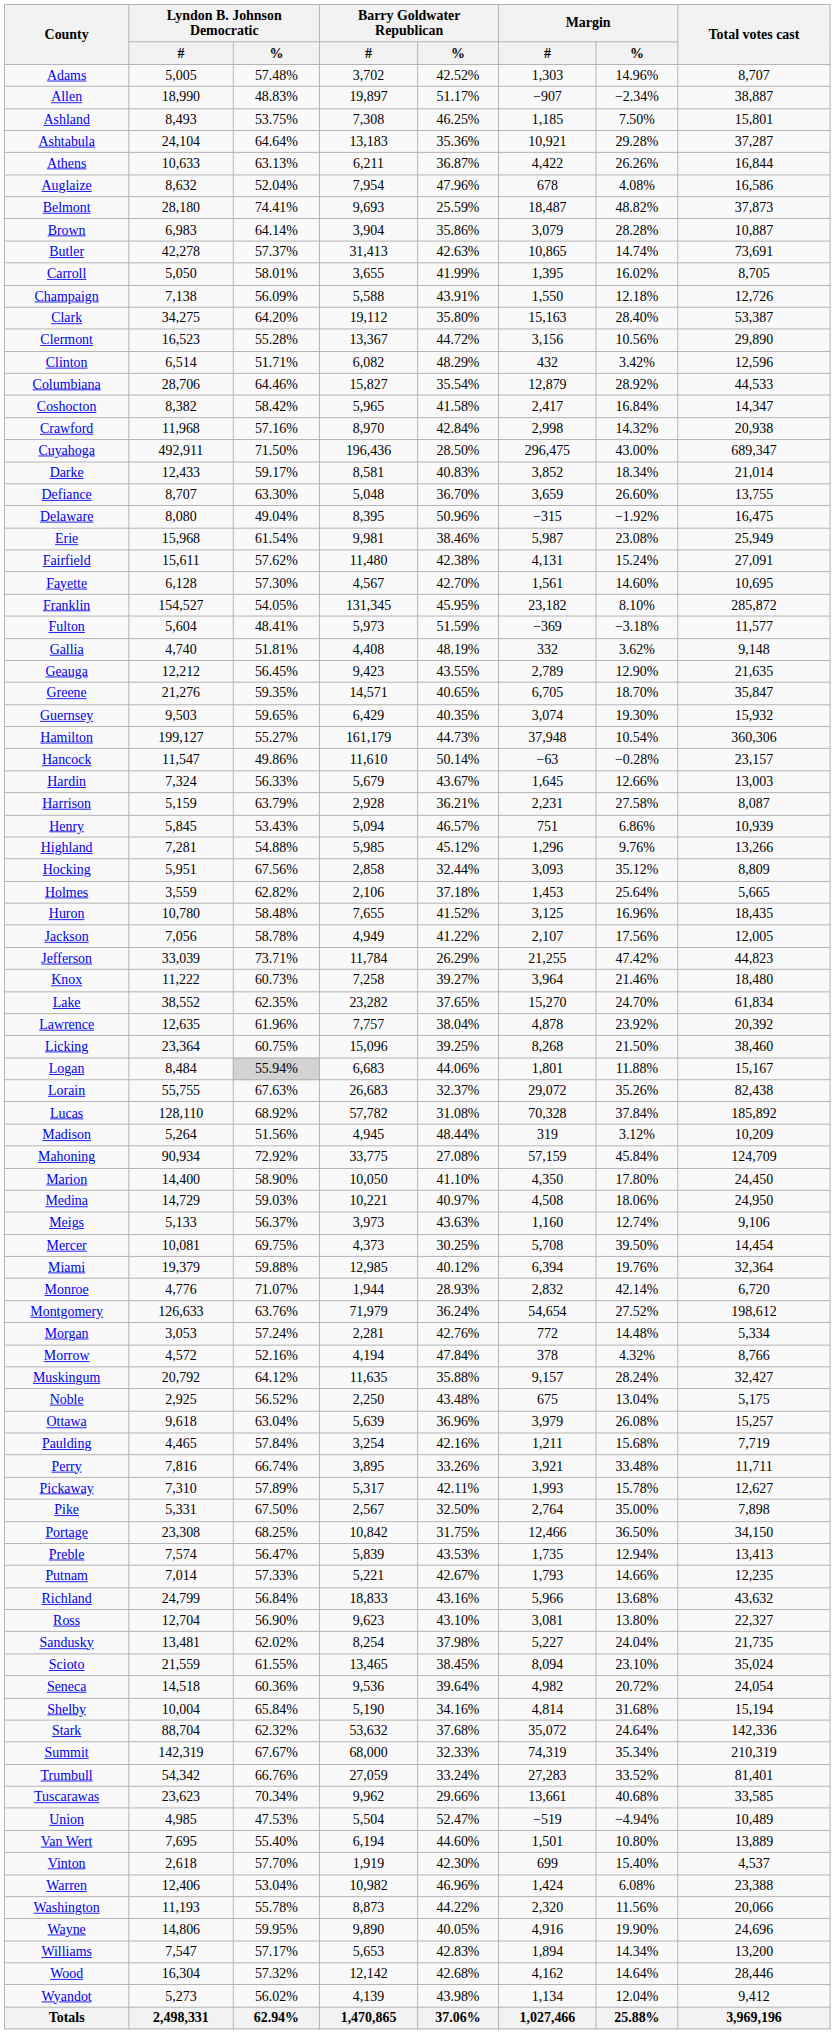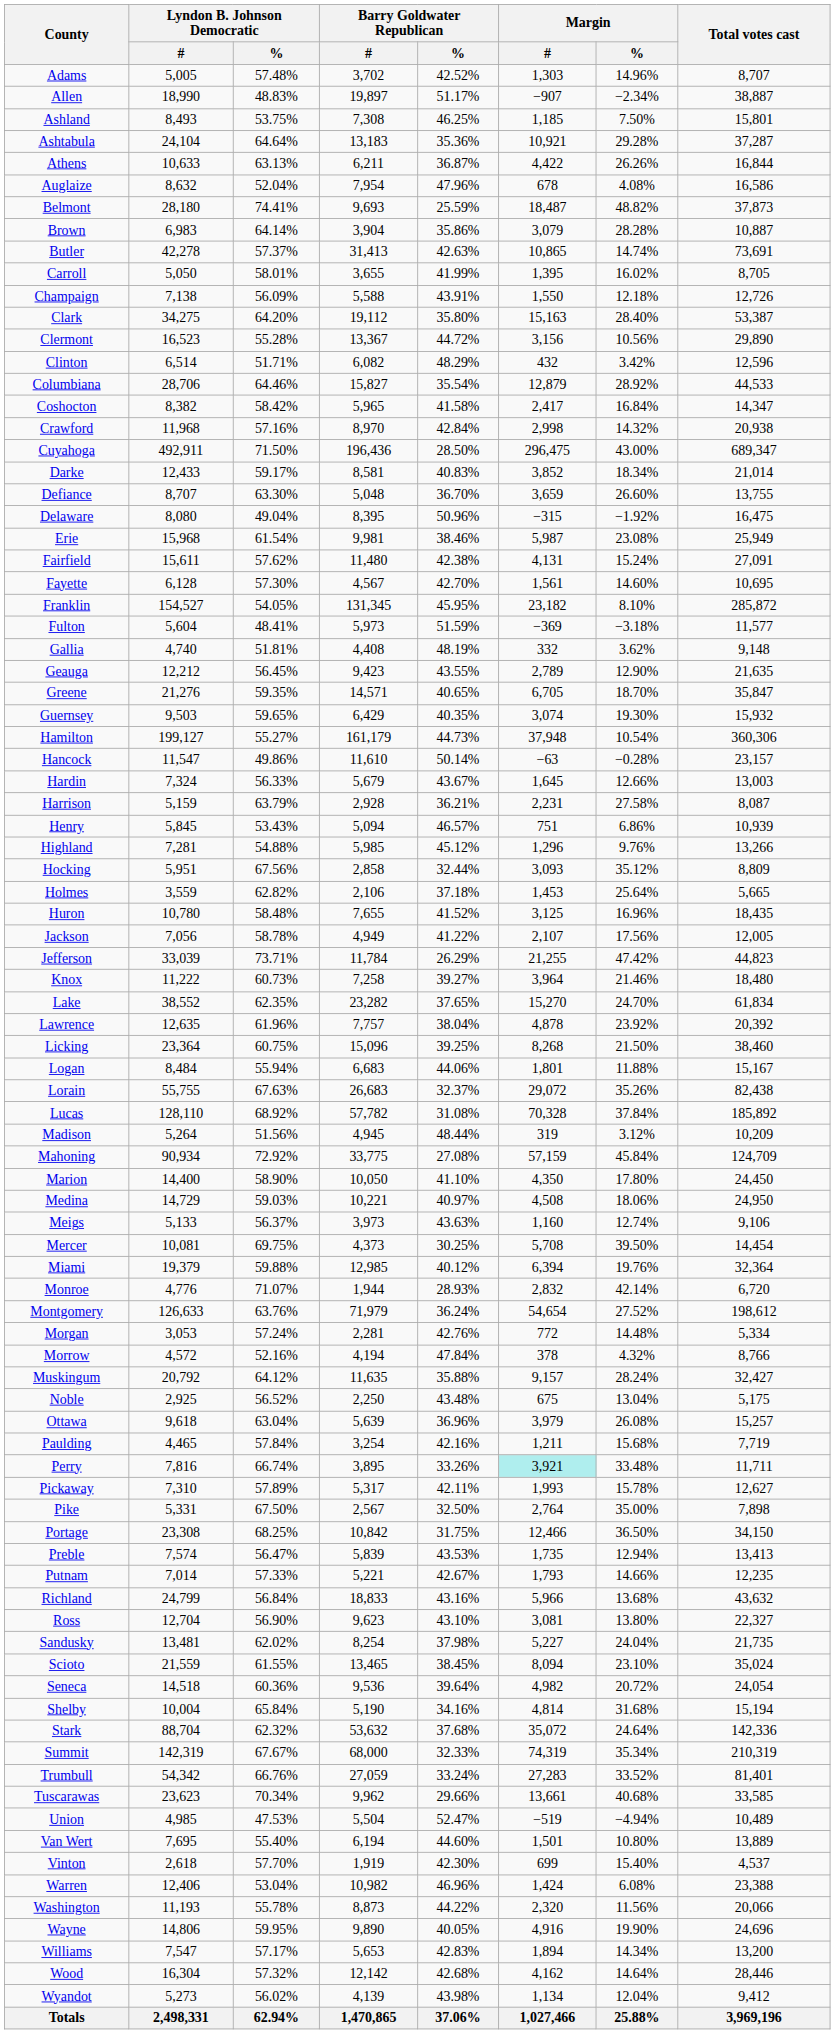Logan | Lyndon B. Johnson Democratic / %: lightgrey background -> no background
Perry | Margin / #: no background -> paleturquoise background
